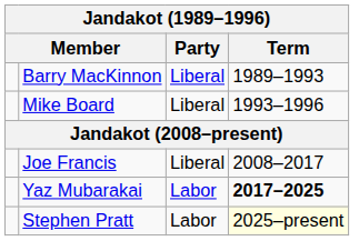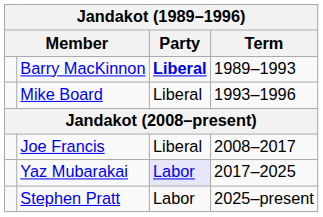Barry MacKinnon | Jandakot (1989–1996) / Party: normal -> bold
Yaz Mubarakai | Jandakot (1989–1996) / Party: no background -> lavender background
Yaz Mubarakai | Jandakot (1989–1996) / Term: bold -> normal
Stephen Pratt | Jandakot (1989–1996) / Term: lightyellow background -> no background
